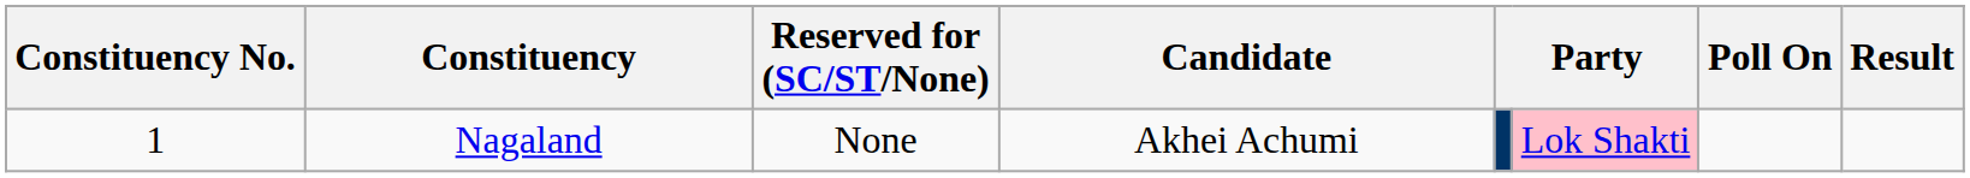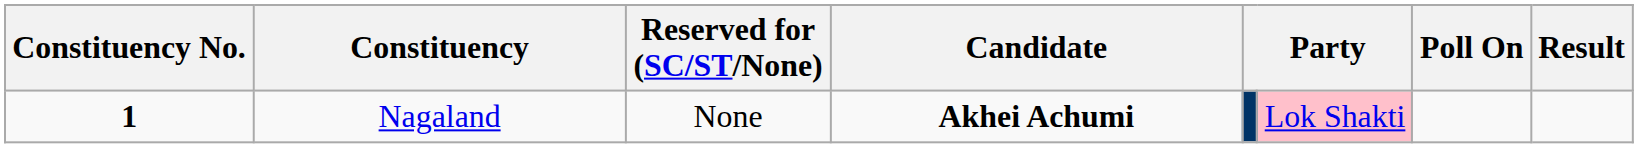Nagaland | Constituency No.: normal -> bold
Nagaland | Candidate: normal -> bold
